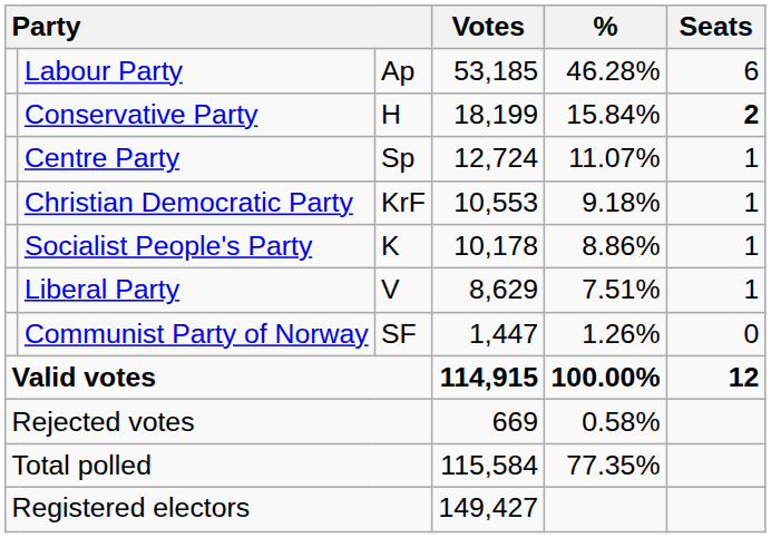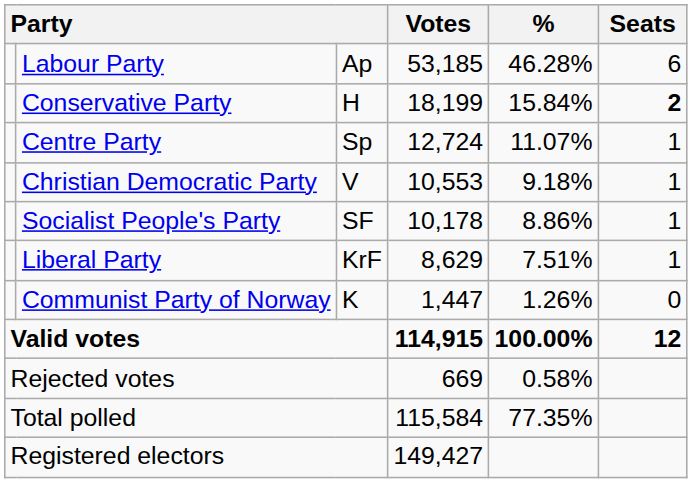Christian Democratic Party | column 3: KrF -> V
Socialist People's Party | column 3: K -> SF
Liberal Party | column 3: V -> KrF
Communist Party of Norway | column 3: SF -> K
